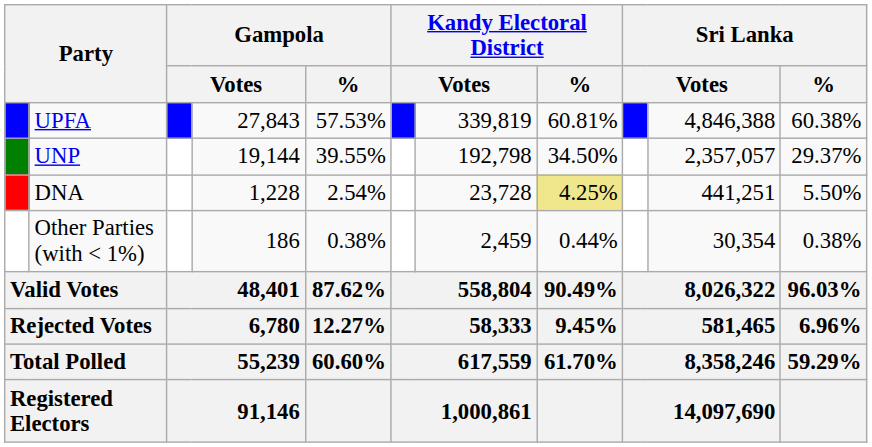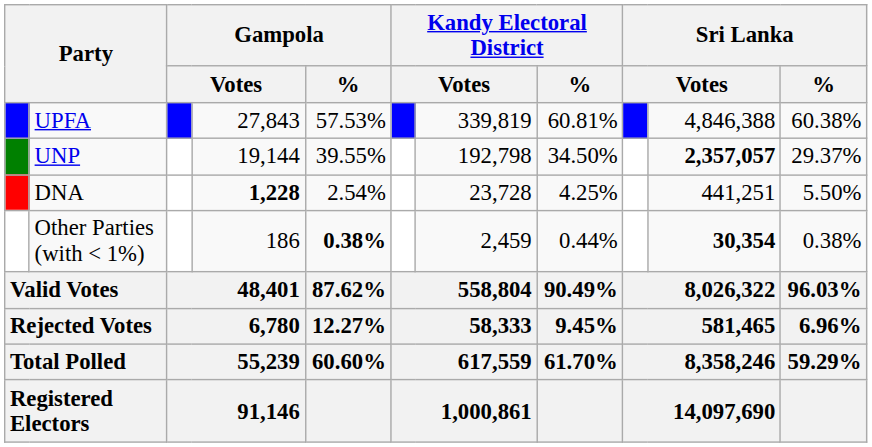UNP | column 10: normal -> bold
DNA | column 4: normal -> bold
DNA | Kandy Electoral District / %: khaki background -> no background
Other Parties (with < 1%) | Gampola / %: normal -> bold
Other Parties (with < 1%) | column 10: normal -> bold
